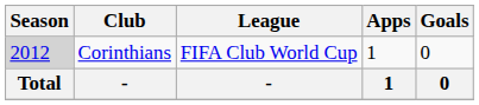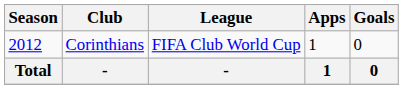Corinthians | Season: lightgrey background -> no background
